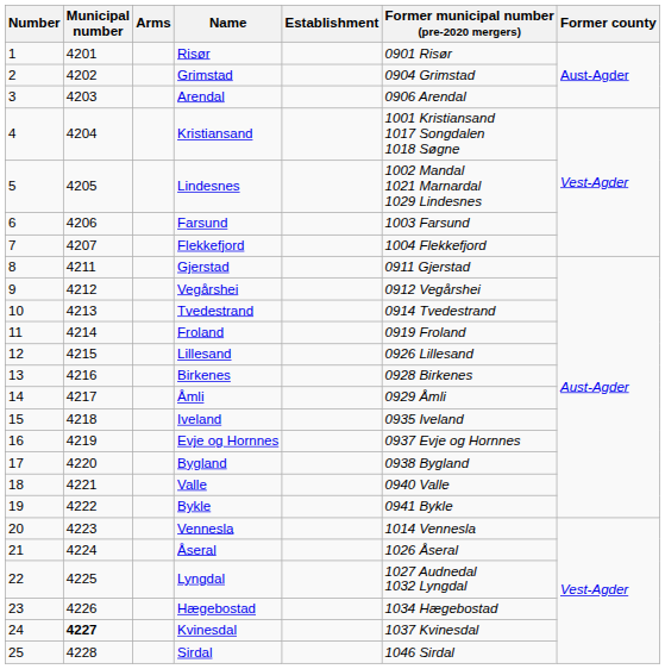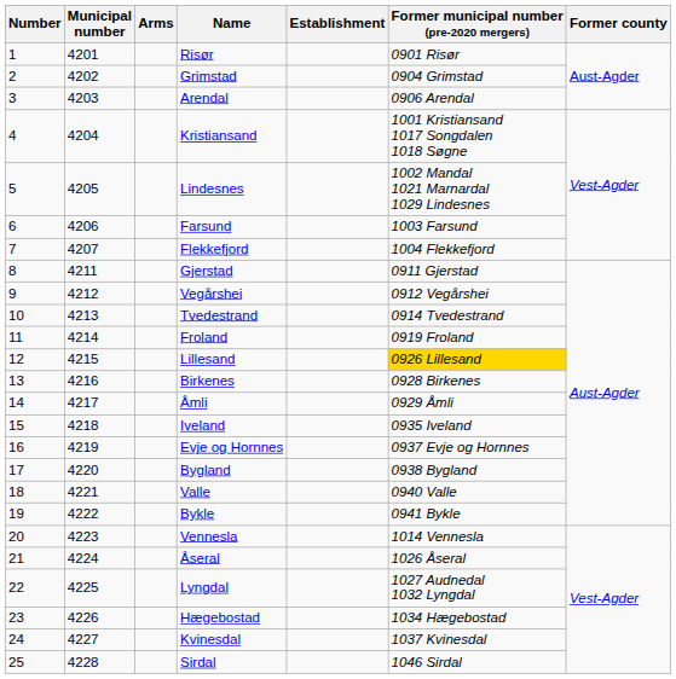Lillesand | Former municipal number (pre-2020 mergers): no background -> gold background
Kvinesdal | Municipal number: bold -> normal
